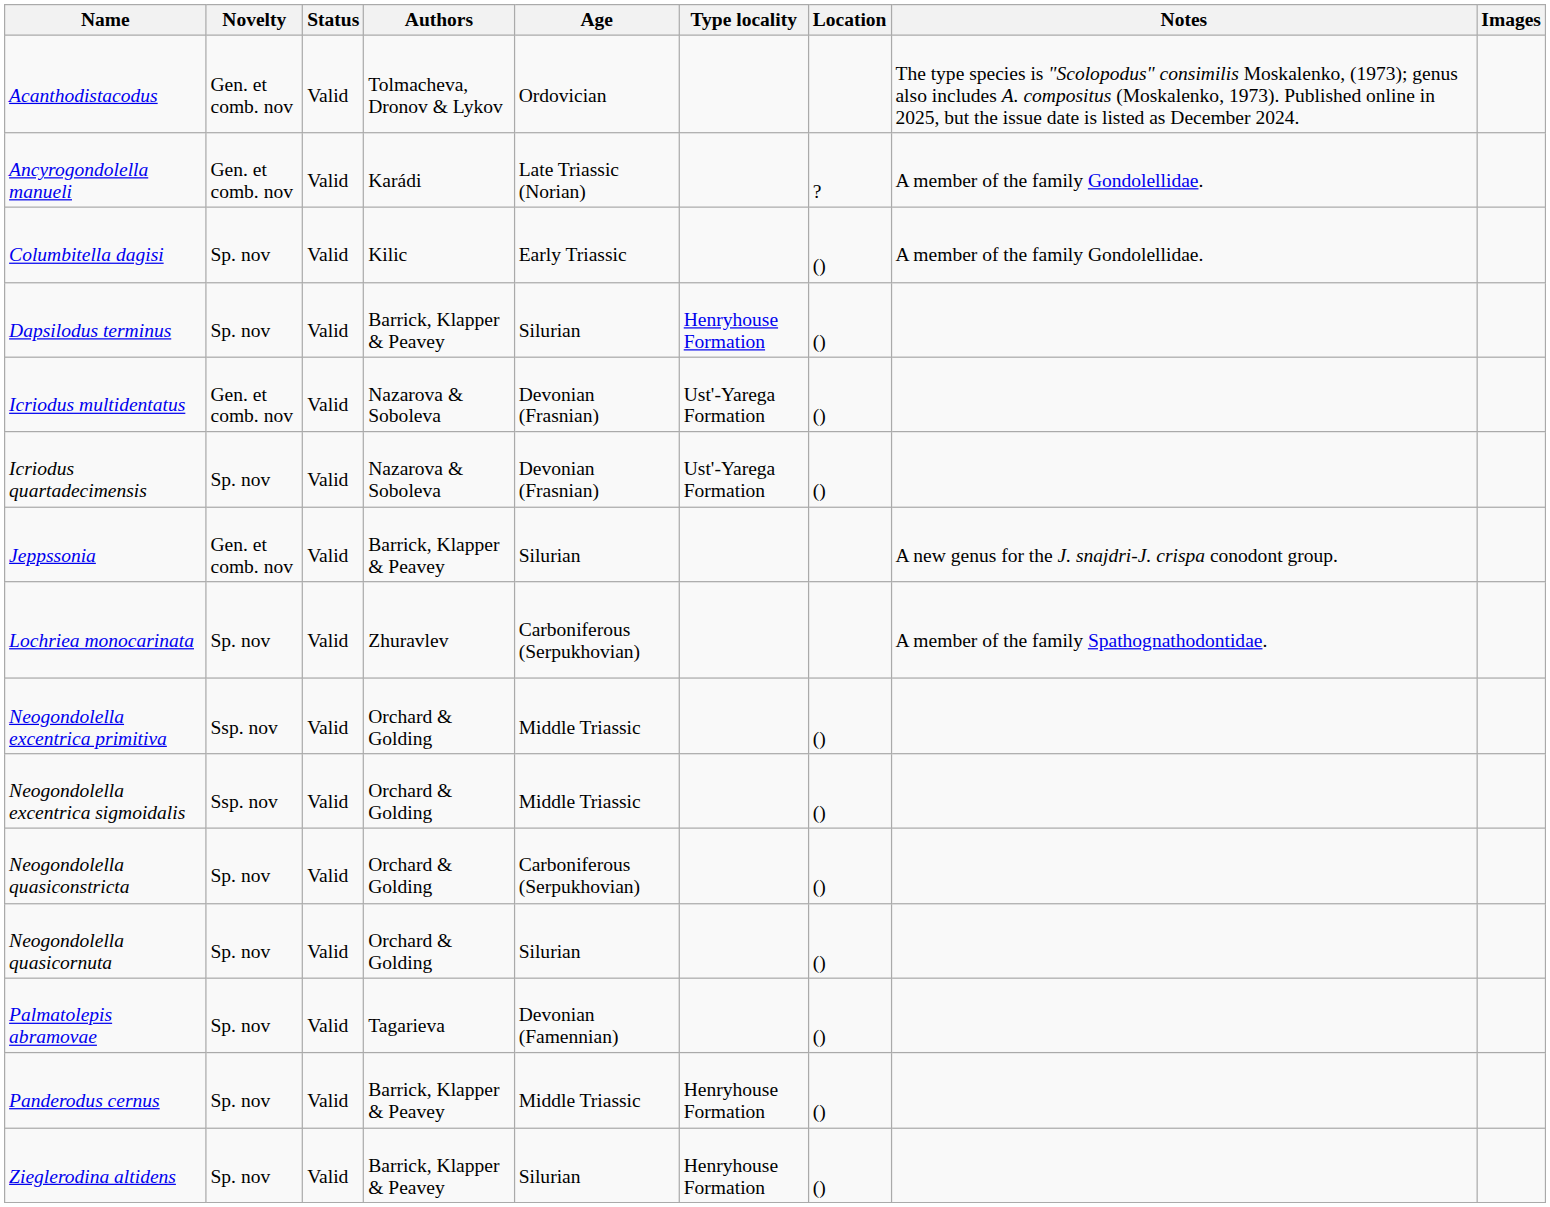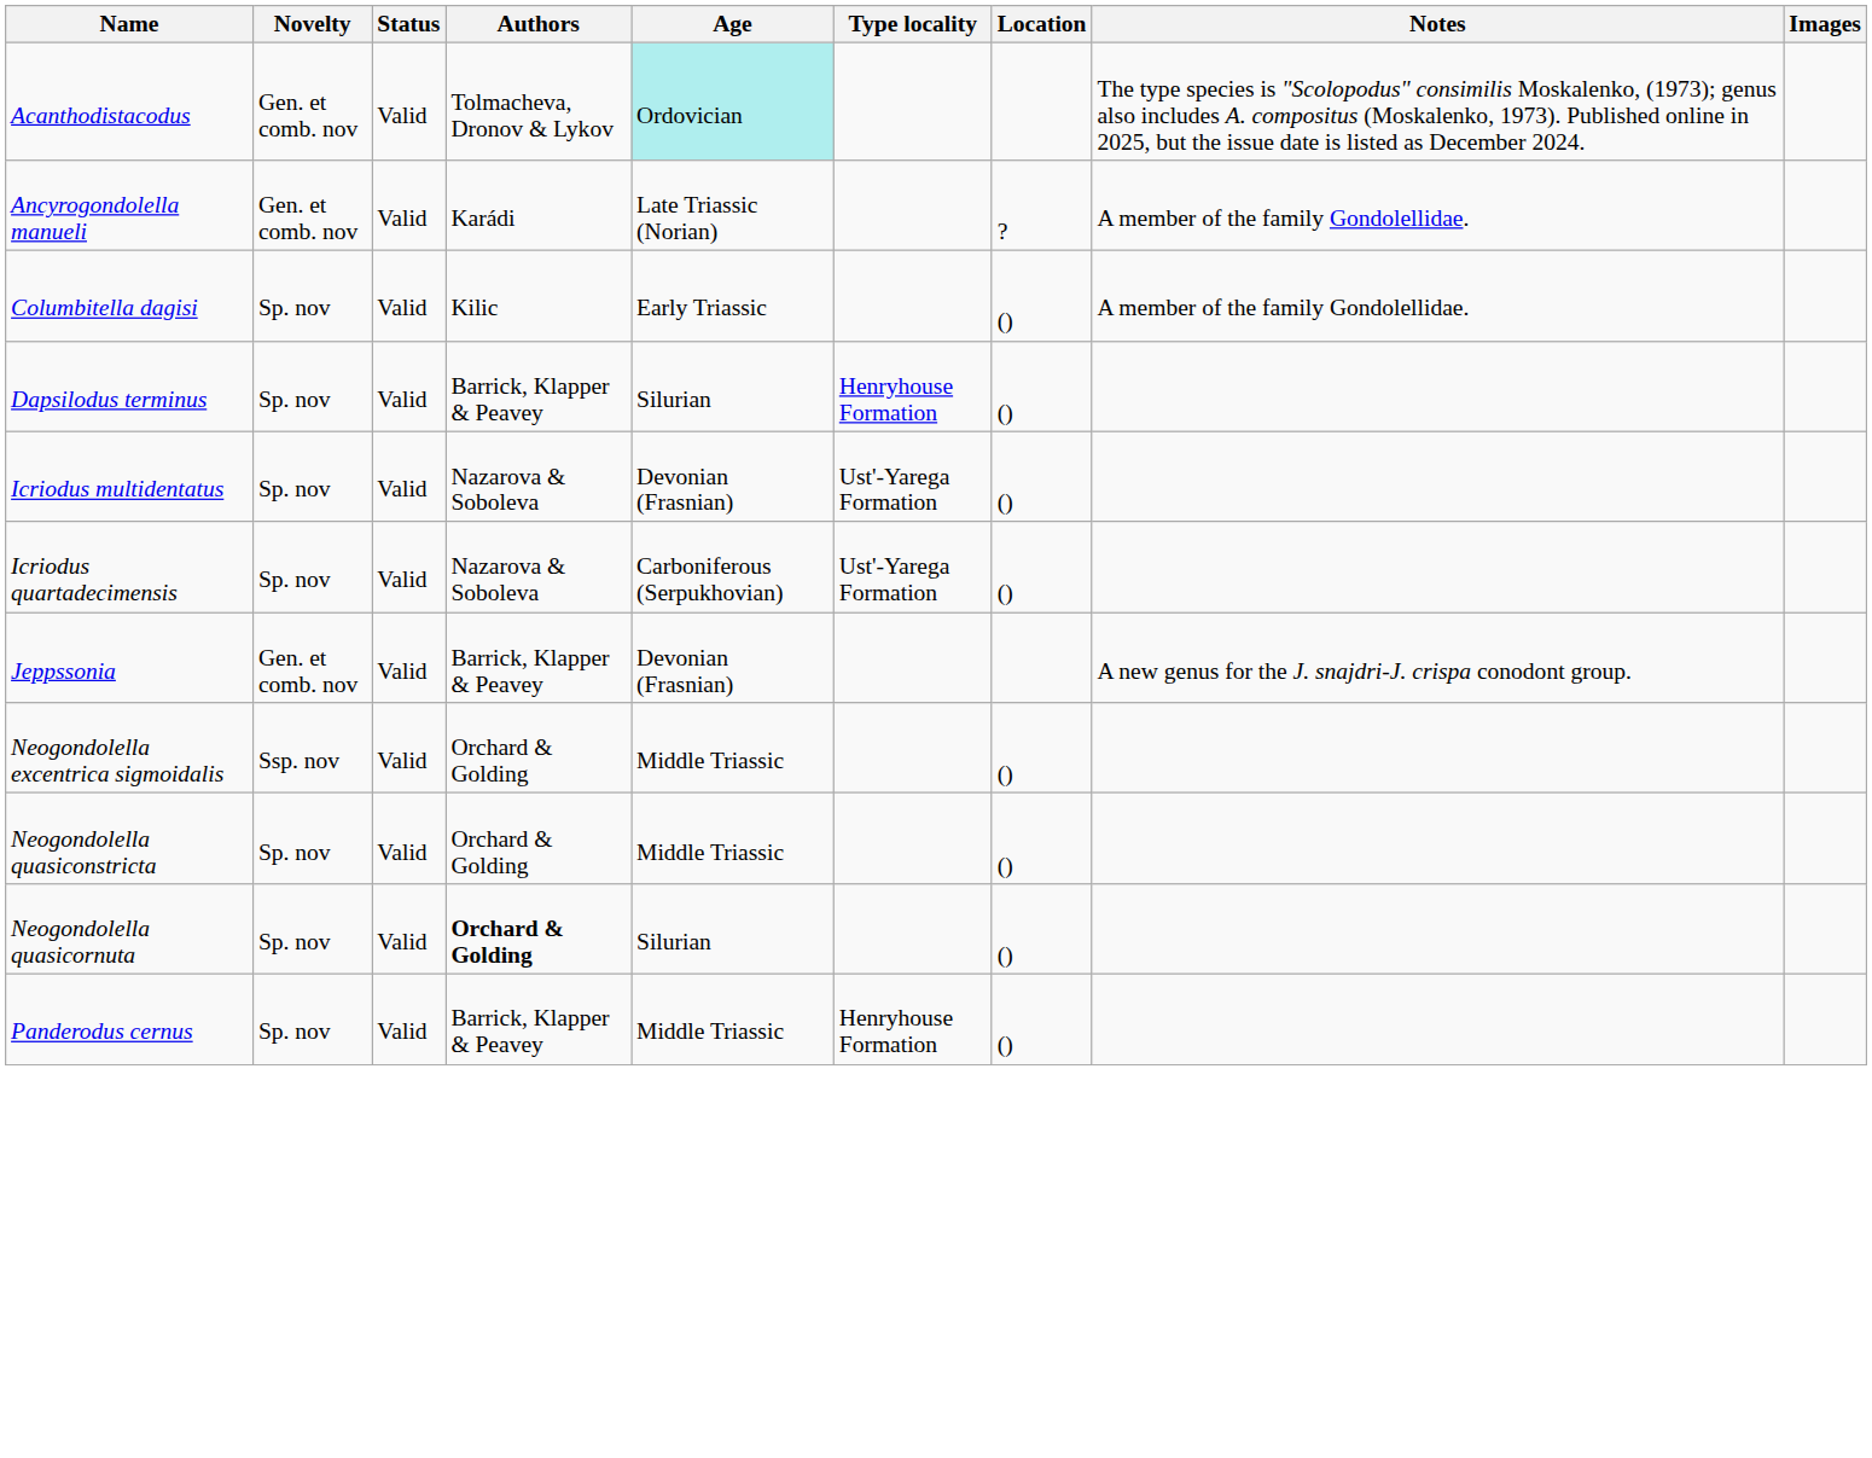Acanthodistacodus | Age: no background -> paleturquoise background
Icriodus multidentatus | Novelty: Gen. et comb. nov -> Sp. nov
Icriodus quartadecimensis | Age: Devonian (Frasnian) -> Carboniferous (Serpukhovian)
Jeppssonia | Age: Silurian -> Devonian (Frasnian)
- row: Lochriea monocarinata | Sp. nov | Valid | Zhuravlev | Carboniferous (Serpukhovian) | A member of the family Spathognathodontidae.
- row: Neogondolella excentrica primitiva | Ssp. nov | Valid | Orchard & Golding | Middle Triassic | ()
Neogondolella quasiconstricta | Age: Carboniferous (Serpukhovian) -> Middle Triassic
Neogondolella quasicornuta | Authors: normal -> bold
- row: Palmatolepis abramovae | Sp. nov | Valid | Tagarieva | Devonian (Famennian) | ()
- row: Zieglerodina altidens | Sp. nov | Valid | Barrick, Klapper & Peavey | Silurian | Henryhouse Formation | ()
